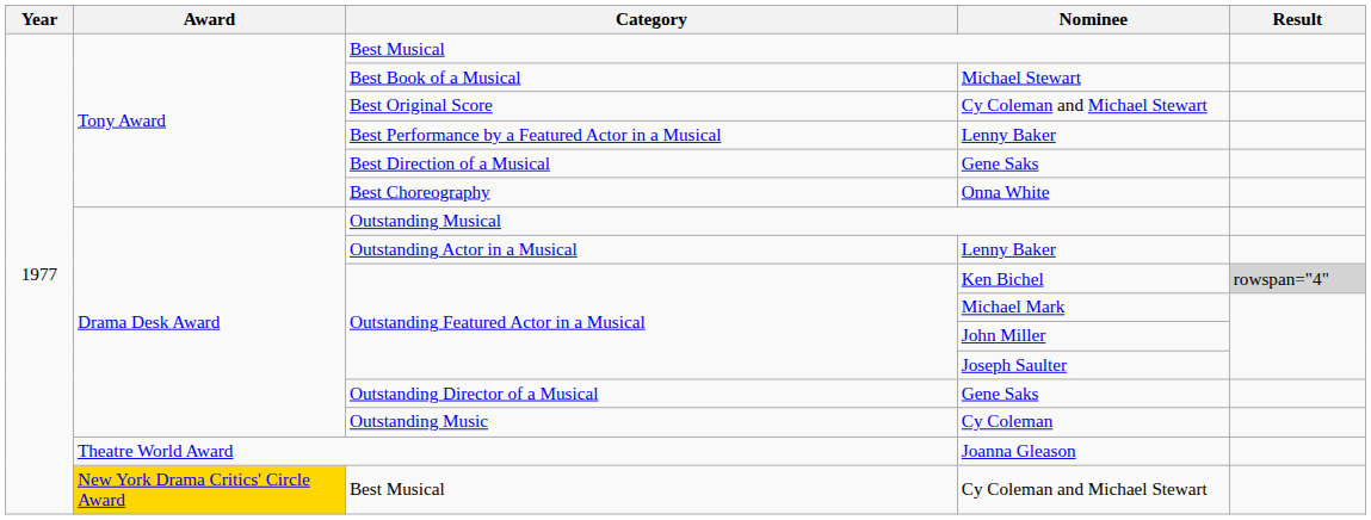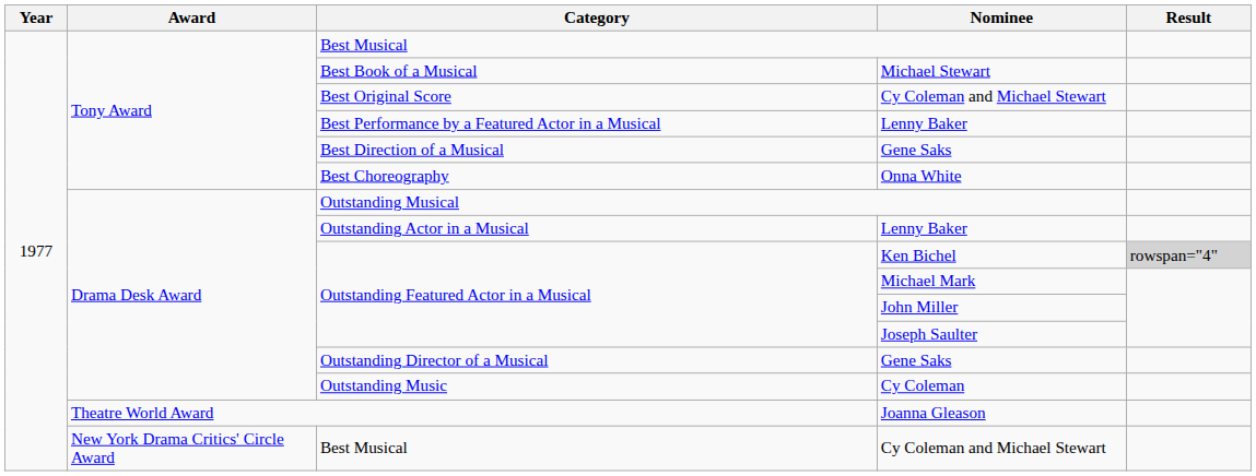Best Musical / Cy Coleman and Michael Stewart | Award: gold background -> no background
